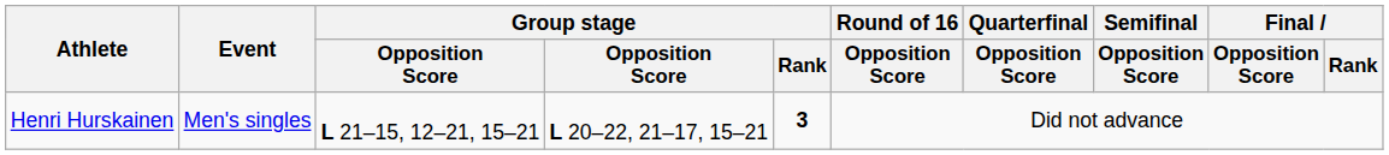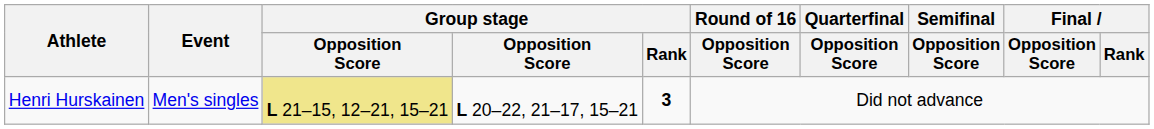Henri Hurskainen | column 3: no background -> khaki background
